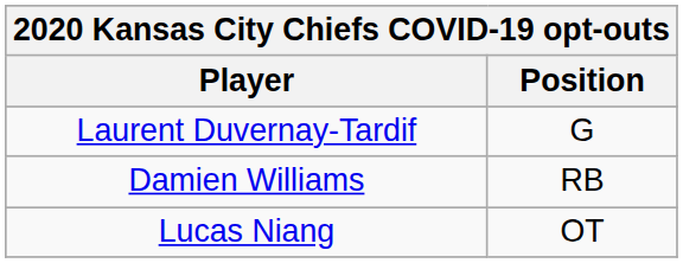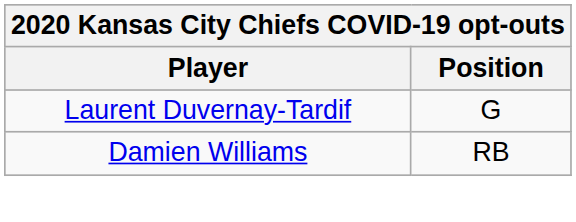- row: Lucas Niang | OT
